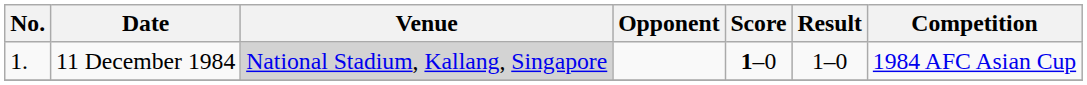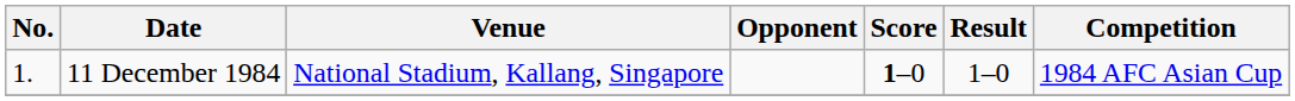11 December 1984 | Venue: lightgrey background -> no background
